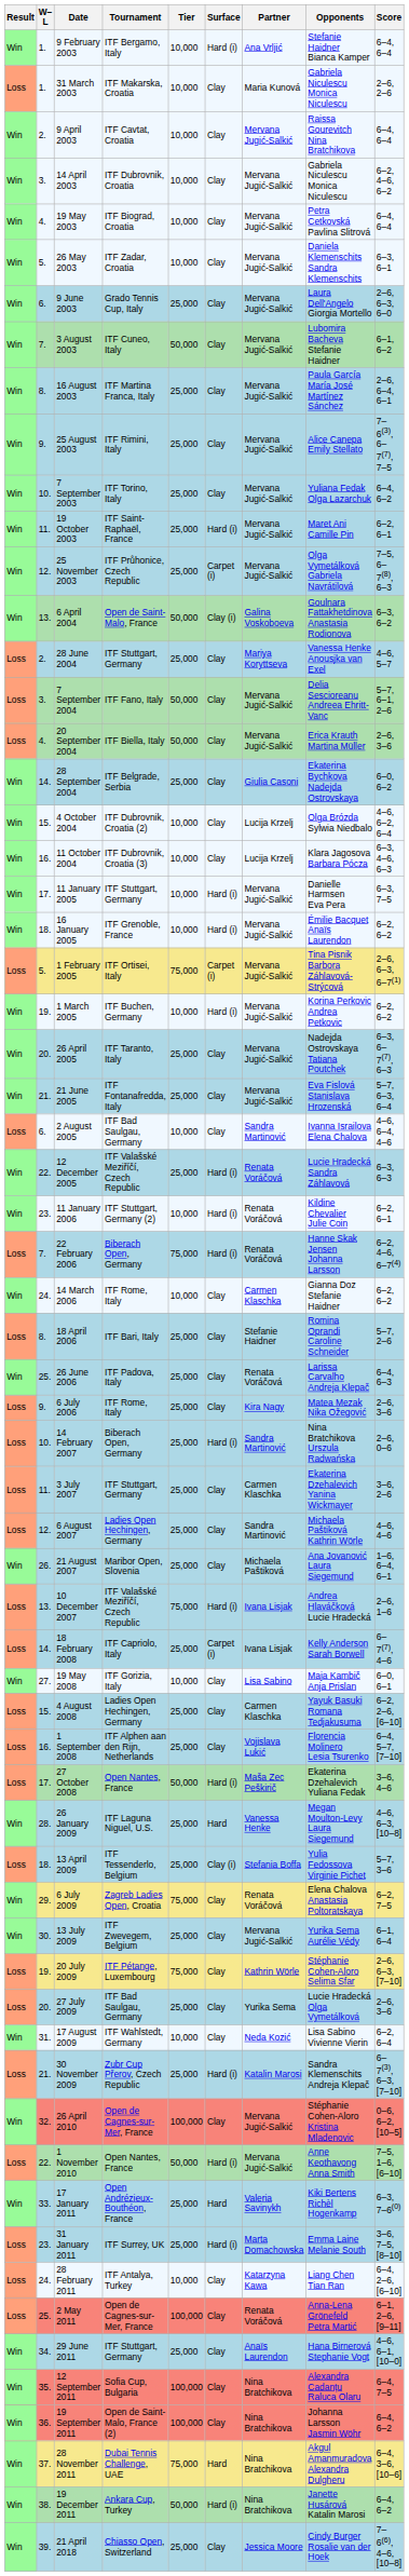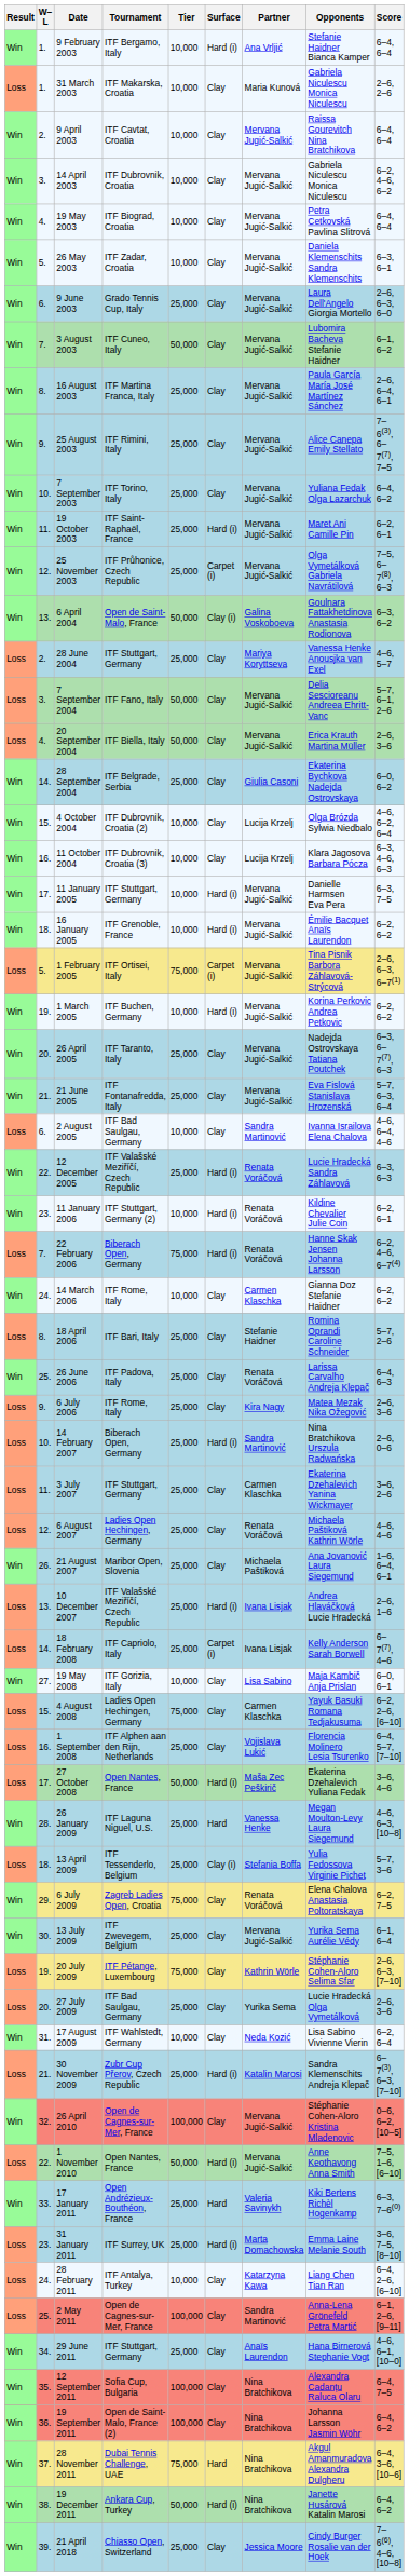6 August 2007 | Partner: Sandra Martinović -> Renata Voráčová
10 December 2007 | Tier: 75,000 -> 25,000
4 August 2008 | Tier: 25,000 -> 75,000
2 May 2011 | Partner: Renata Voráčová -> Sandra Martinović
